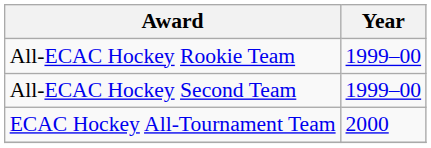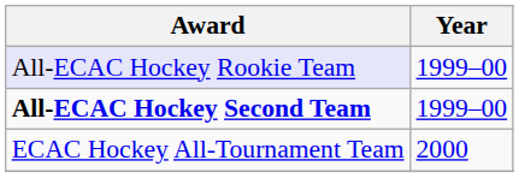row 2 | Award: no background -> lavender background
row 3 | Award: normal -> bold
